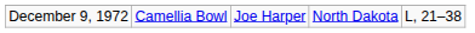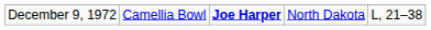December 9, 1972 | column 3: normal -> bold
